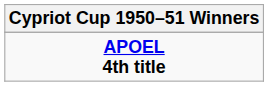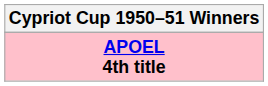row 2 | column 1: no background -> pink background
